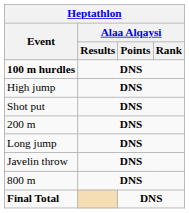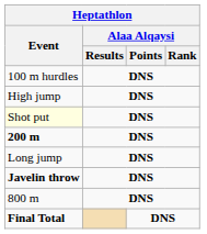100 m hurdles | Event: bold -> normal
Shot put | Event: no background -> lightyellow background
200 m | Event: normal -> bold
Javelin throw | Event: normal -> bold
